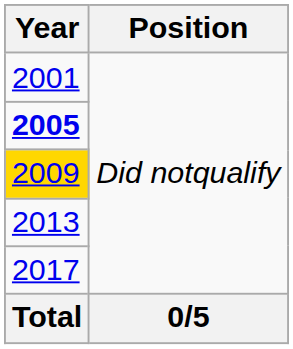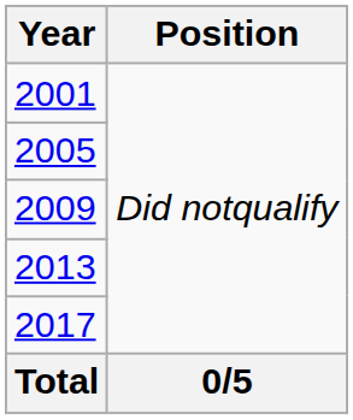2005 | Year: bold -> normal
2009 | Year: gold background -> no background
